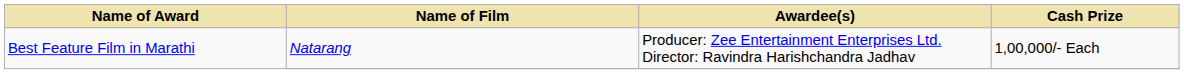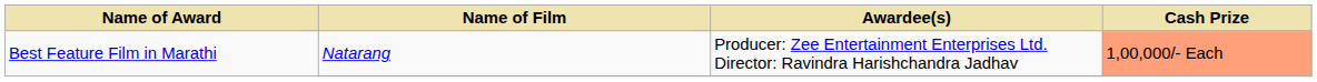Best Feature Film in Marathi / Natarang | Cash Prize: no background -> lightsalmon background
